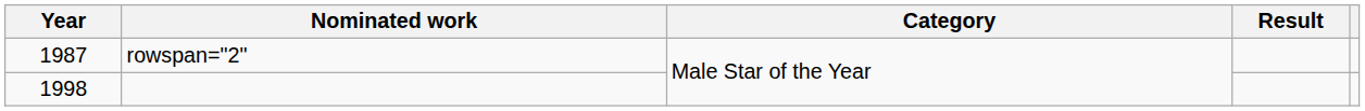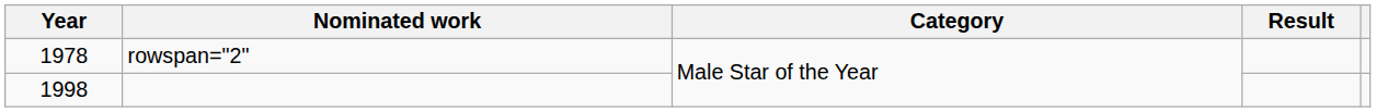rowspan="2" | Year: 1987 -> 1978
